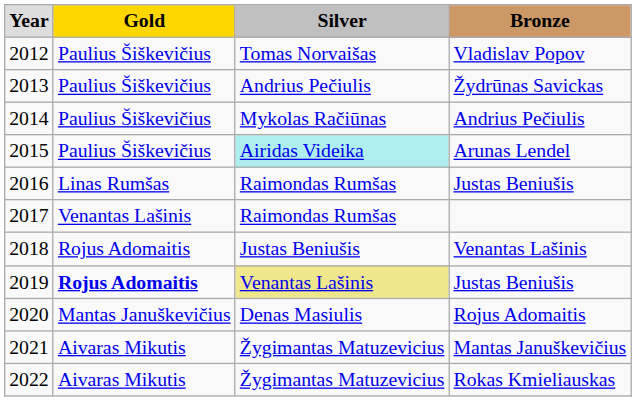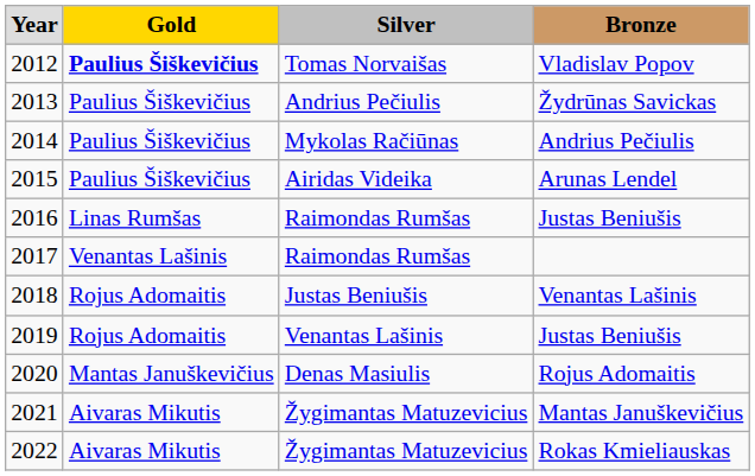Vladislav Popov | column 2: normal -> bold
Arunas Lendel | column 3: paleturquoise background -> no background
2019 / Justas Beniušis | column 2: bold -> normal
2019 / Justas Beniušis | column 3: khaki background -> no background
